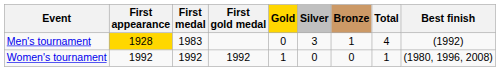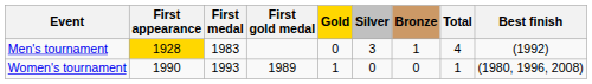Women's tournament | First appearance: 1992 -> 1990
Women's tournament | First medal: 1992 -> 1993
Women's tournament | First gold medal: 1992 -> 1989
